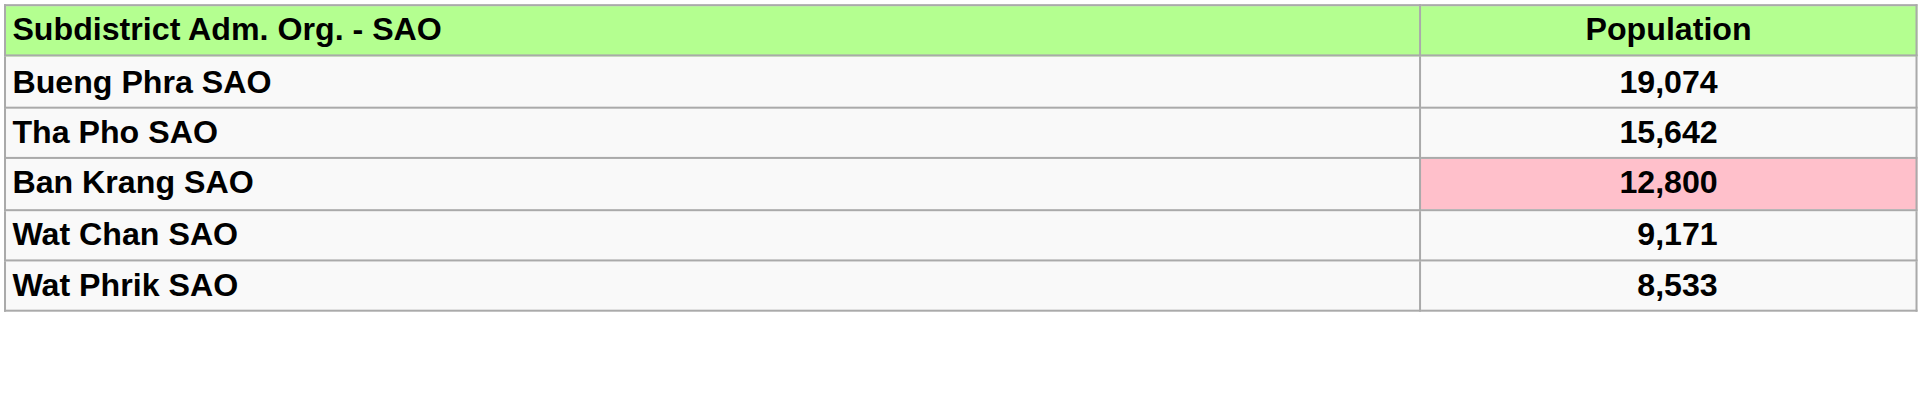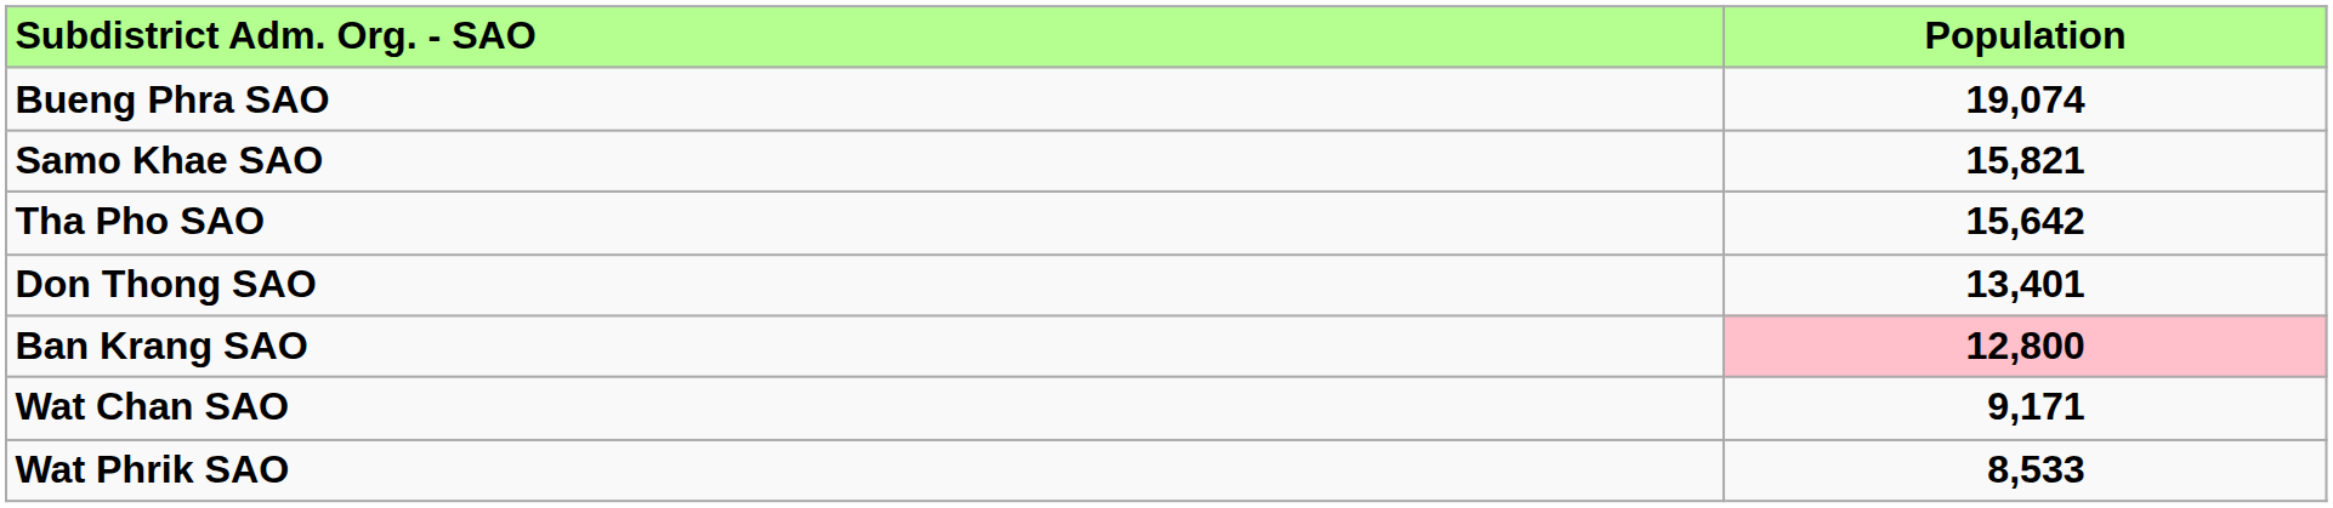+ row: Samo Khae SAO | 15,821
+ row: Don Thong SAO | 13,401
